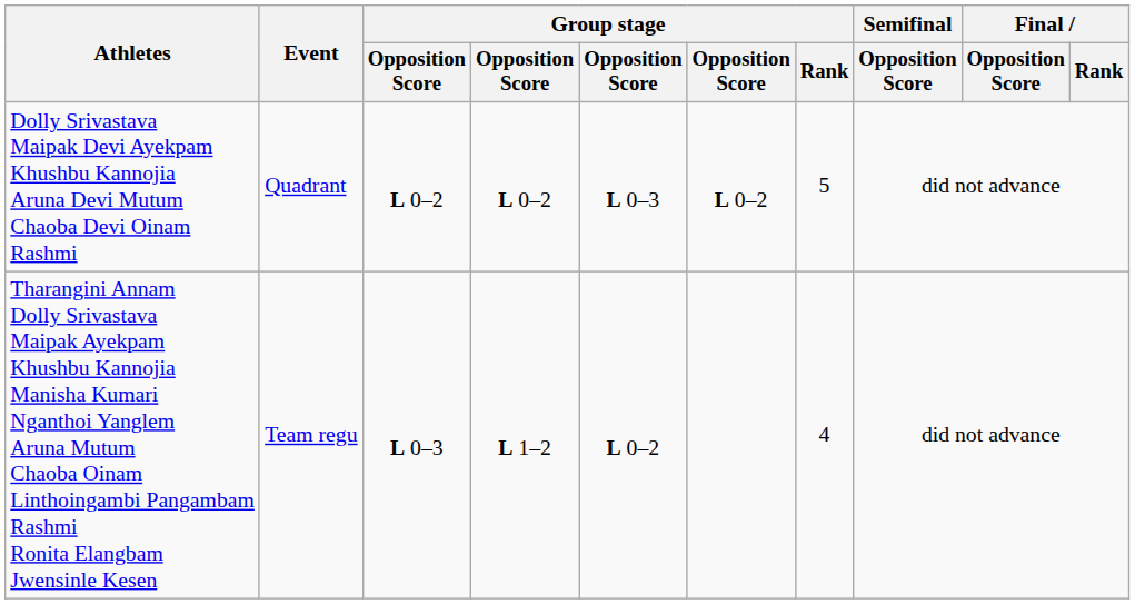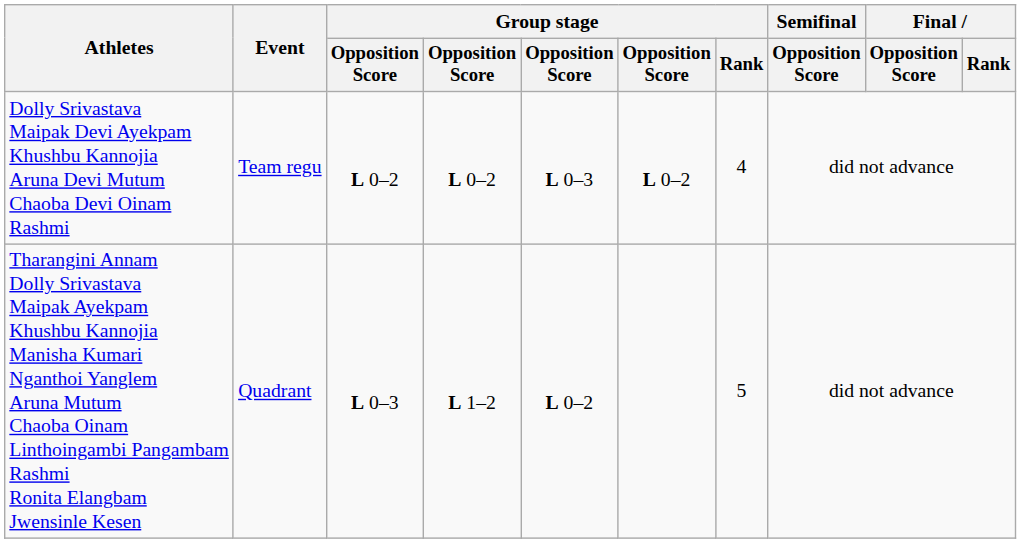row 3 | Event: Quadrant -> Team regu
row 3 | Group stage / Rank: 5 -> 4
row 4 | Event: Team regu -> Quadrant
row 4 | Group stage / Rank: 4 -> 5
